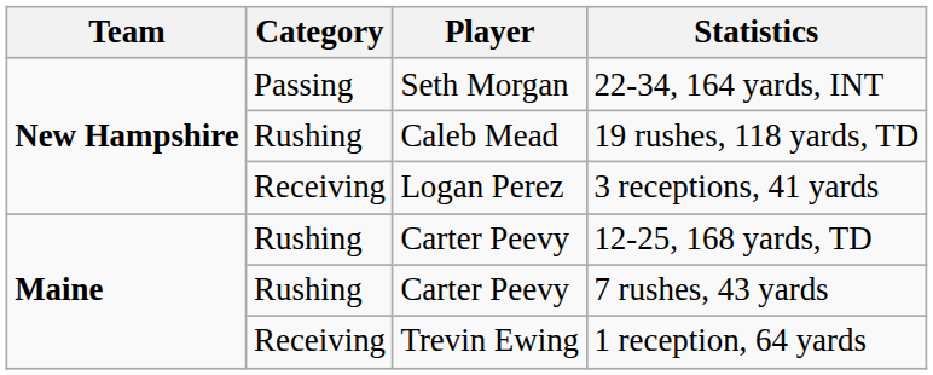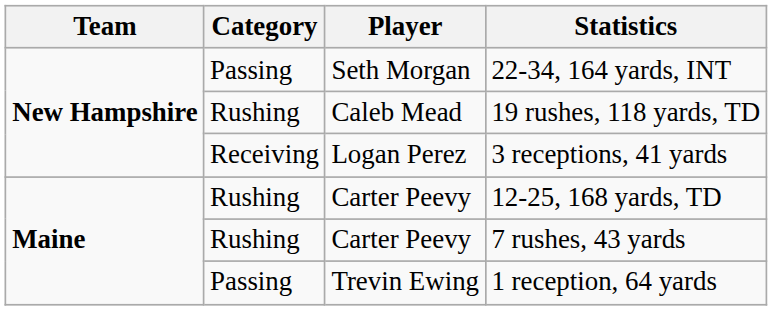1 reception, 64 yards | Category: Receiving -> Passing
